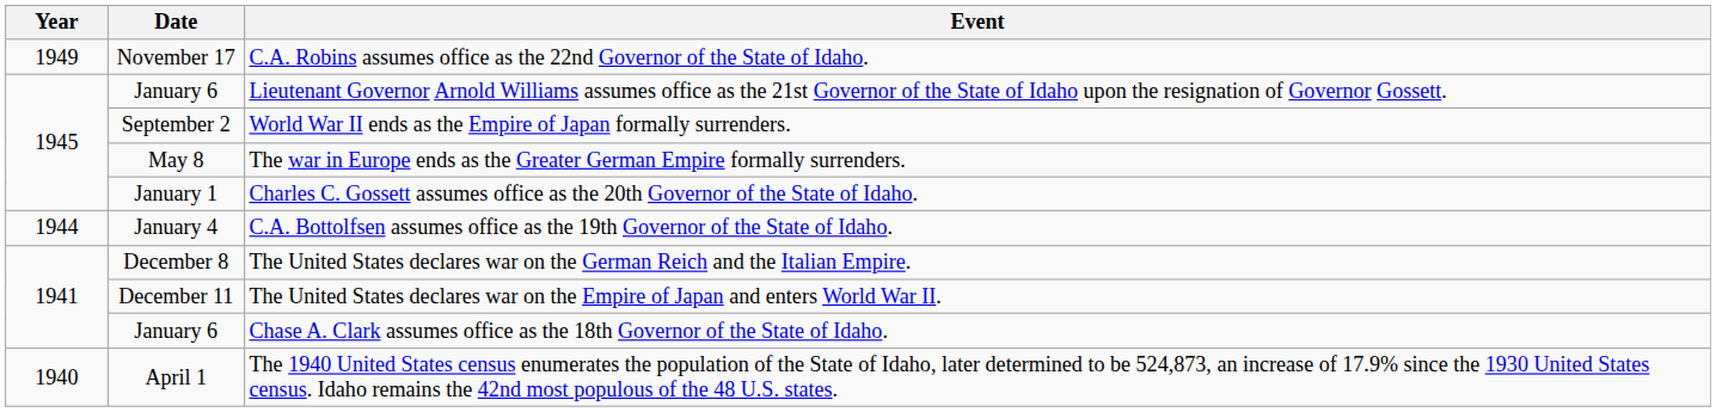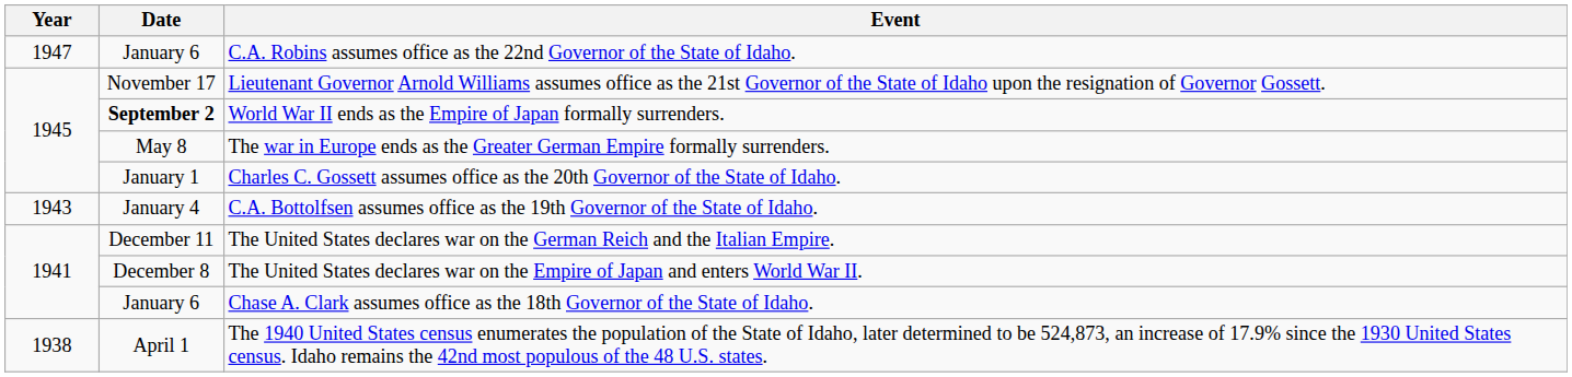row 2 | Year: 1949 -> 1947
row 2 | Date: November 17 -> January 6
row 3 | Date: January 6 -> November 17
row 4 | Date: normal -> bold
row 7 | Year: 1944 -> 1943
row 8 | Date: December 8 -> December 11
row 9 | Date: December 11 -> December 8
row 11 | Year: 1940 -> 1938
